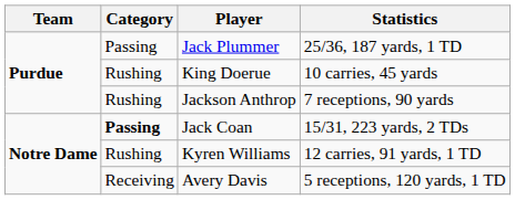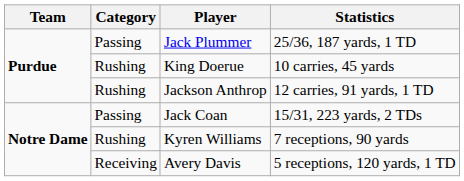Jackson Anthrop | Statistics: 7 receptions, 90 yards -> 12 carries, 91 yards, 1 TD
Jack Coan | Category: bold -> normal
Kyren Williams | Statistics: 12 carries, 91 yards, 1 TD -> 7 receptions, 90 yards
